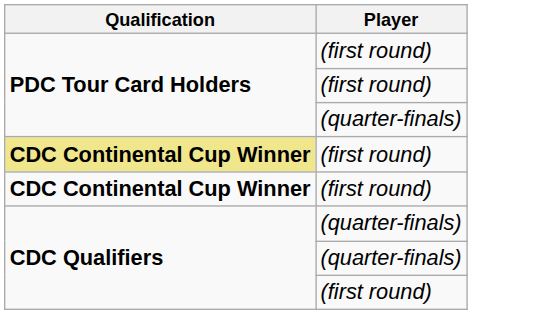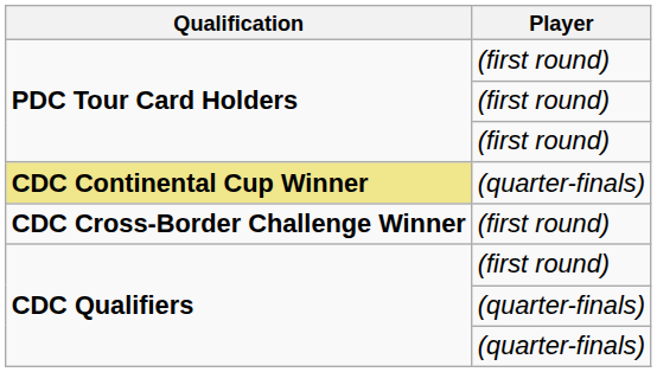row 4 | Player: (quarter-finals) -> (first round)
row 5 | Player: (first round) -> (quarter-finals)
row 6 | Qualification: CDC Continental Cup Winner -> CDC Cross-Border Challenge Winner
row 7 | Player: (quarter-finals) -> (first round)
row 9 | Player: (first round) -> (quarter-finals)
